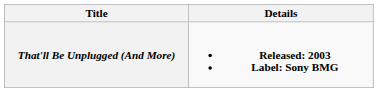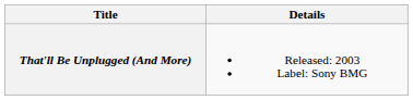That'll Be Unplugged (And More) | Details: bold -> normal
